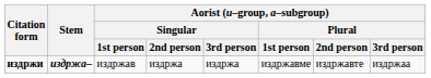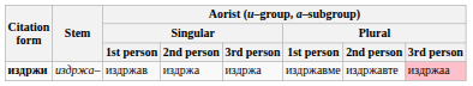издржи | Stem: bold -> normal
издржи | Aorist (и–group, а–subgroup) / Plural / 3rd person: no background -> pink background
